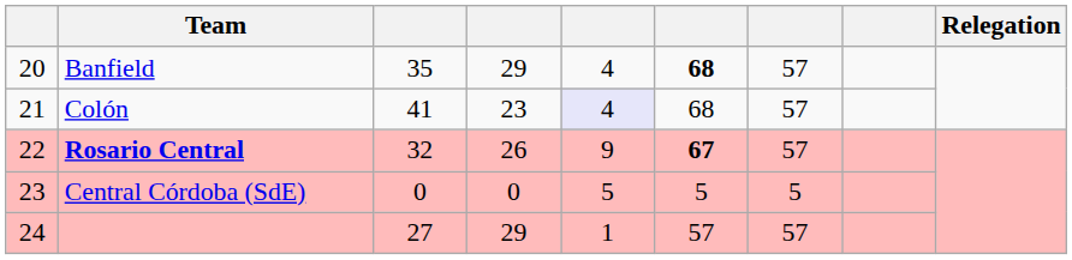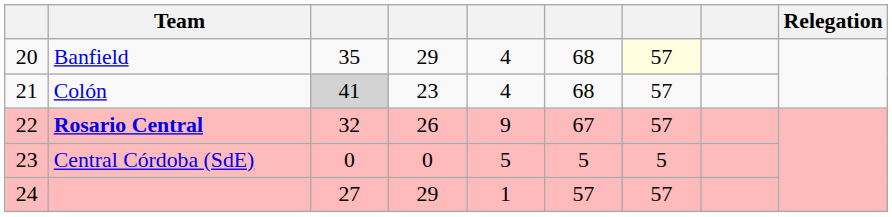Banfield | column 6: bold -> normal
Banfield | column 7: no background -> lightyellow background
Colón | column 3: no background -> lightgrey background
Colón | column 5: lavender background -> no background
Rosario Central | column 6: bold -> normal
